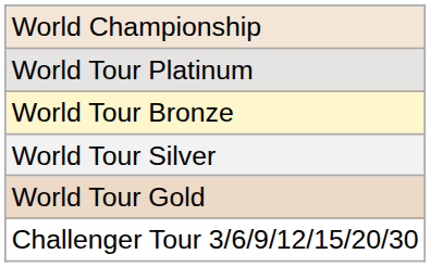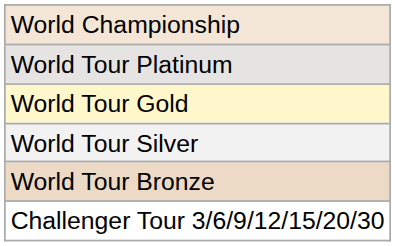row 3 | column 1: World Tour Bronze -> World Tour Gold
row 5 | column 1: World Tour Gold -> World Tour Bronze
